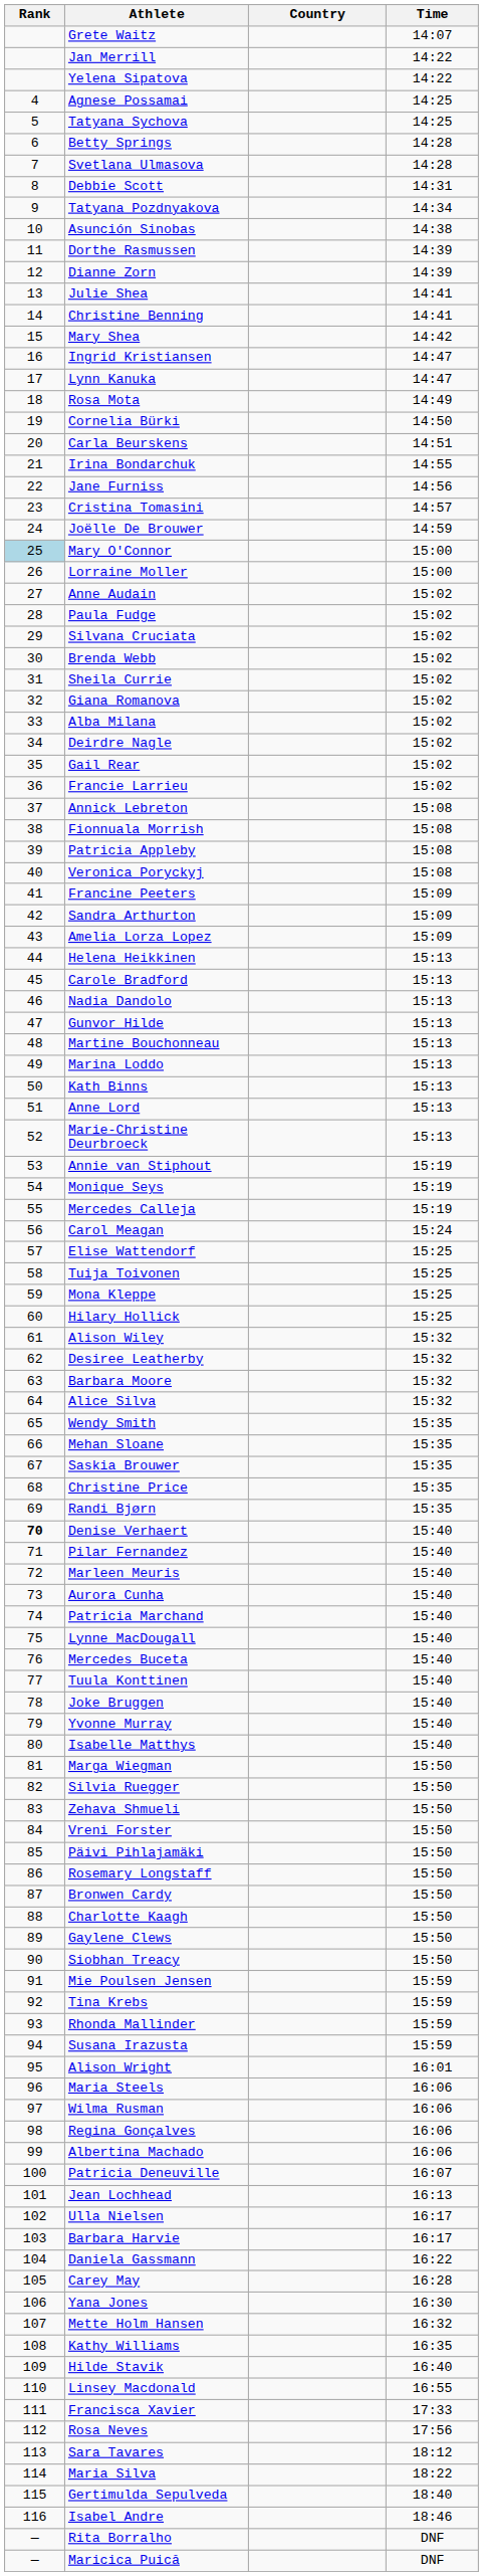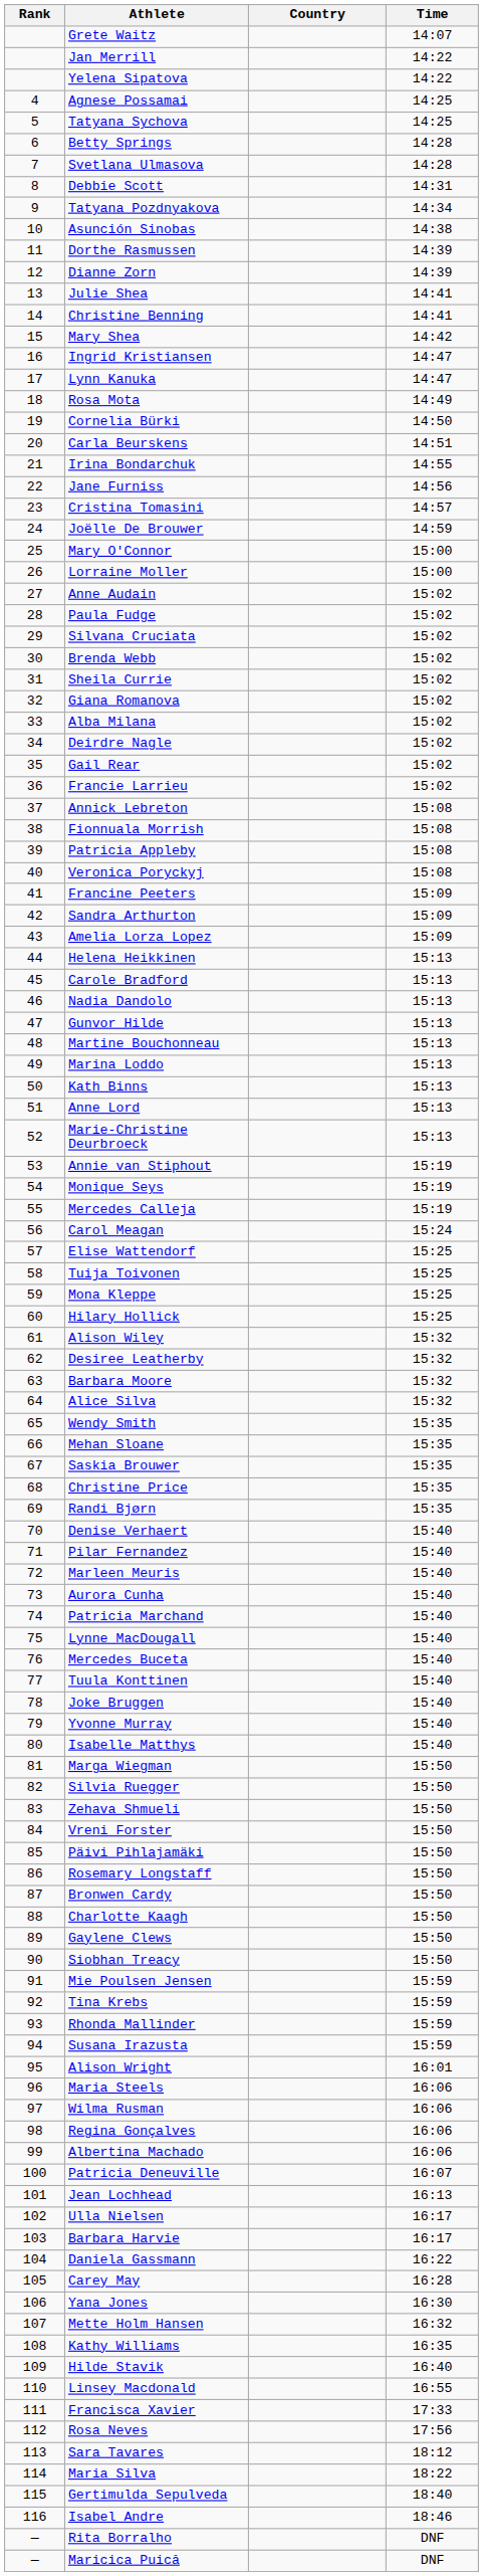Mary O'Connor | Rank: lightblue background -> no background
Denise Verhaert | Rank: bold -> normal
